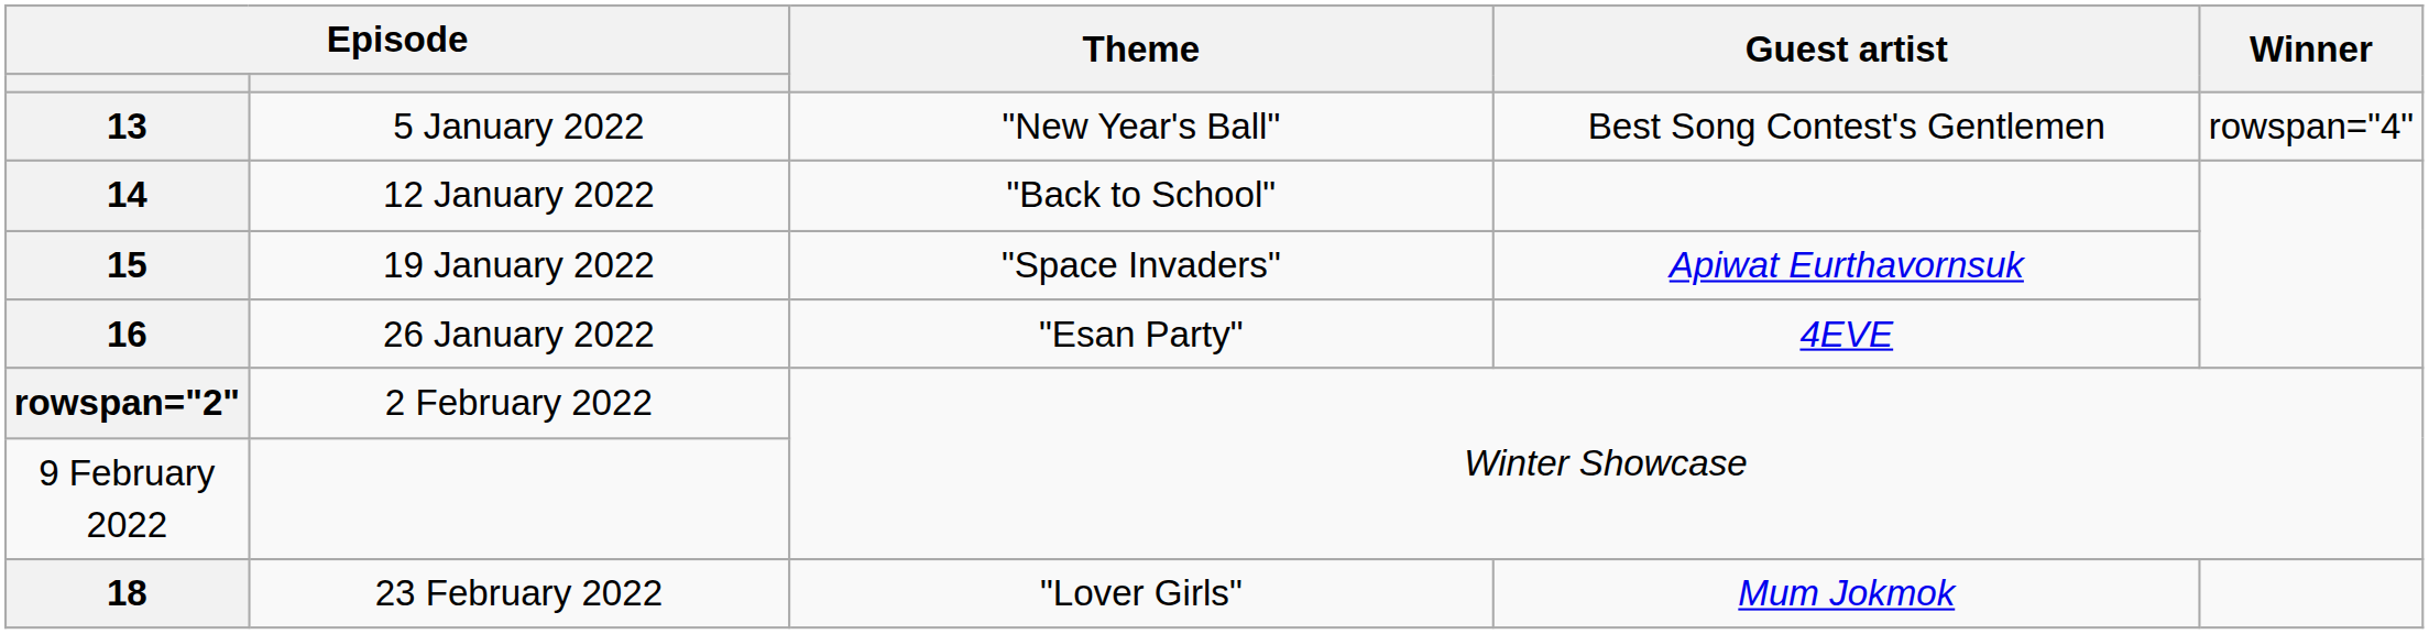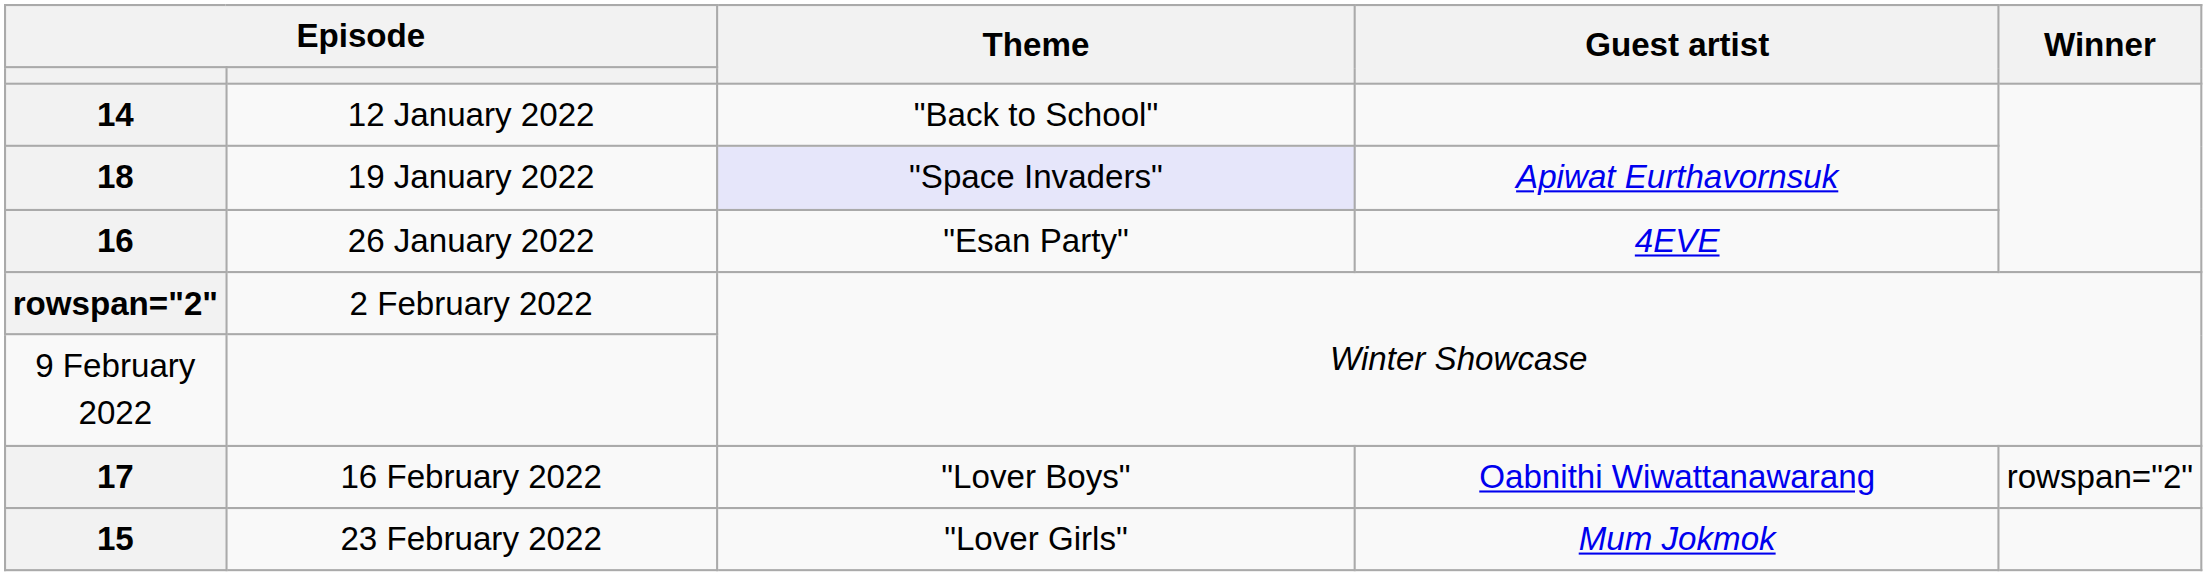- row: 13 | 5 January 2022 | "New Year's Ball" | Best Song Contest's Gentlemen | rowspan="4"
19 January 2022 | column 1: 15 -> 18
19 January 2022 | Theme: no background -> lavender background
+ row: 17 | 16 February 2022 | "Lover Boys" | Oabnithi Wiwattanawarang | rowspan="2"
23 February 2022 | column 1: 18 -> 15
